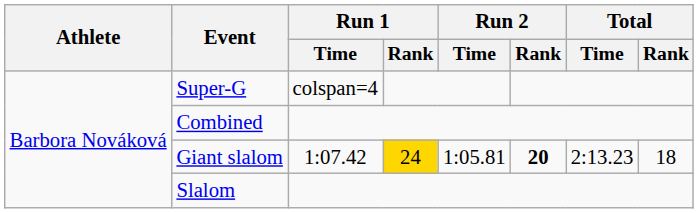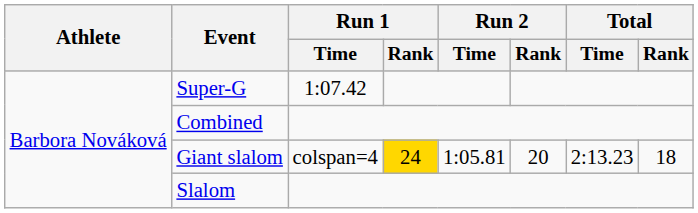Super-G | Run 1 / Time: colspan=4 -> 1:07.42
Giant slalom | Run 1 / Time: 1:07.42 -> colspan=4
Giant slalom | Run 2 / Rank: bold -> normal
